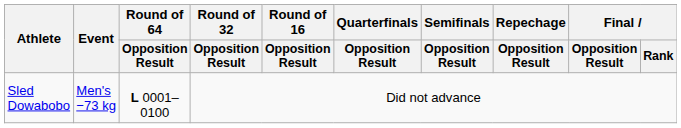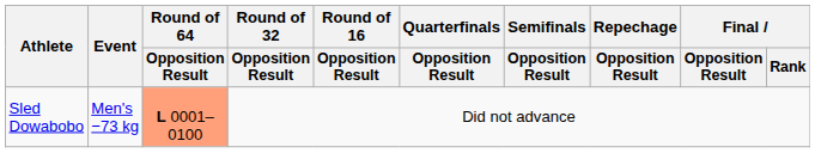Sled Dowabobo | Round of 64 / Opposition Result: no background -> lightsalmon background
